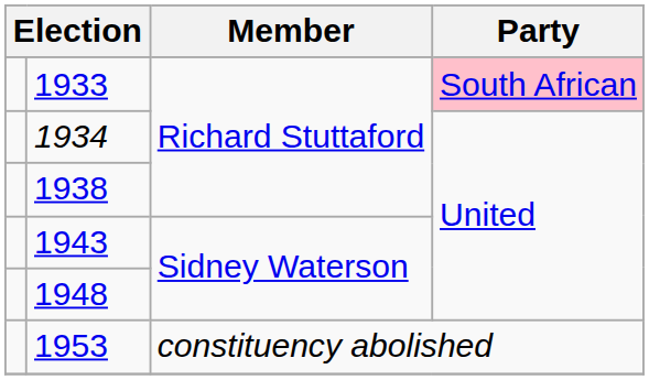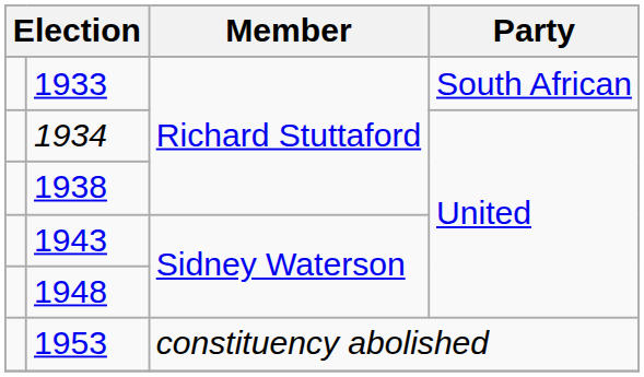1933 | Party: pink background -> no background
